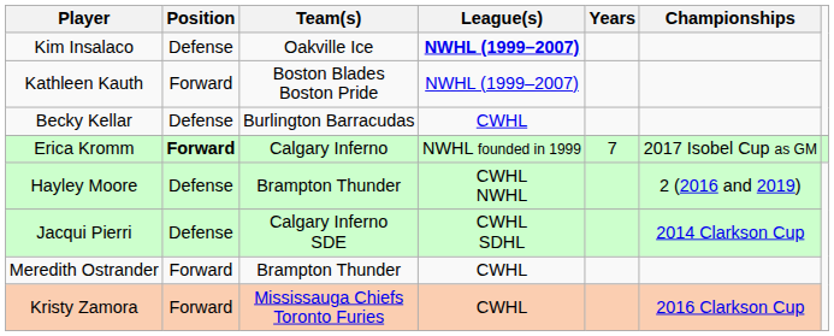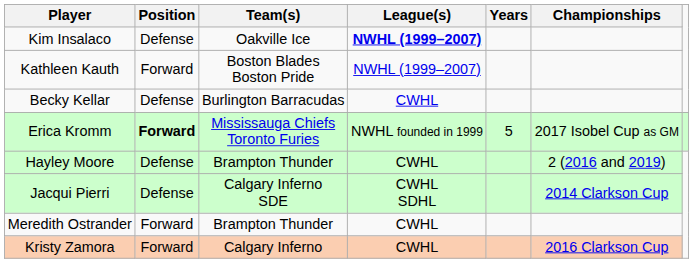Erica Kromm | Team(s): Calgary Inferno -> Mississauga Chiefs Toronto Furies
Erica Kromm | Years: 7 -> 5
Hayley Moore | League(s): CWHL NWHL -> CWHL
Kristy Zamora | Team(s): Mississauga Chiefs Toronto Furies -> Calgary Inferno
